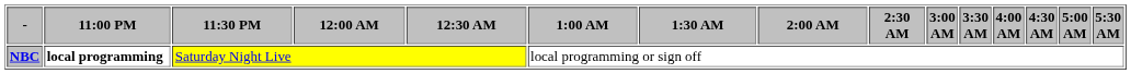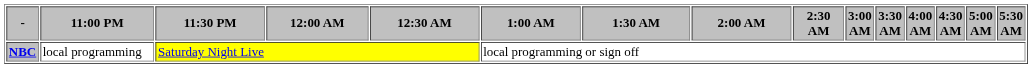NBC | 11:00 PM: bold -> normal
